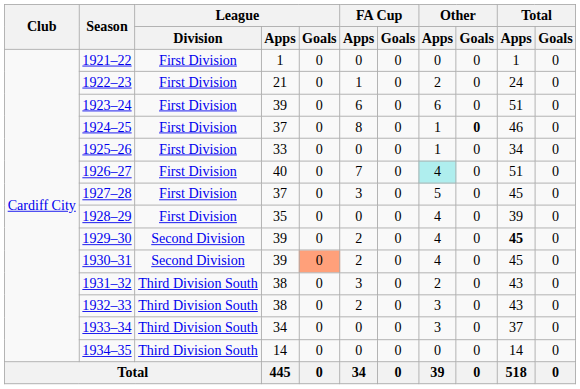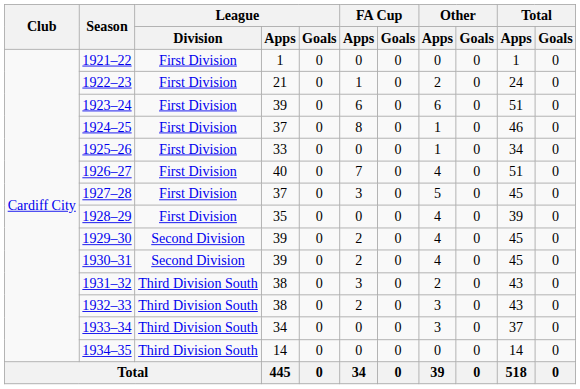1924–25 | Other / Goals: bold -> normal
1926–27 | Other / Apps: paleturquoise background -> no background
1929–30 | Total / Apps: bold -> normal
1930–31 | League / Goals: lightsalmon background -> no background
